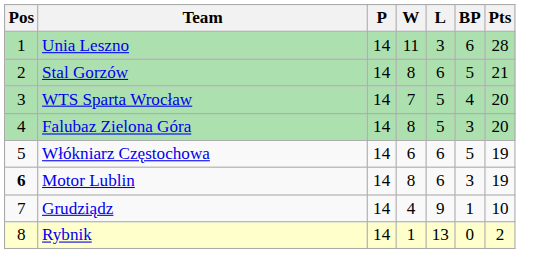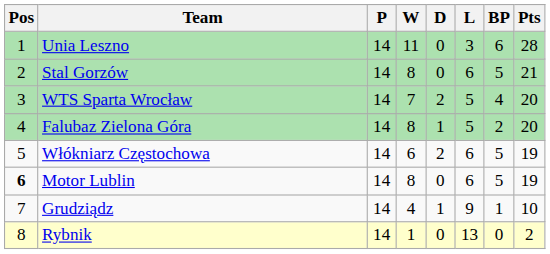+ column: D | 0 | 0 | 2 | 1 | 2 | 0 | 1 | 0
Falubaz Zielona Góra | BP: 3 -> 2
Motor Lublin | BP: 3 -> 5
